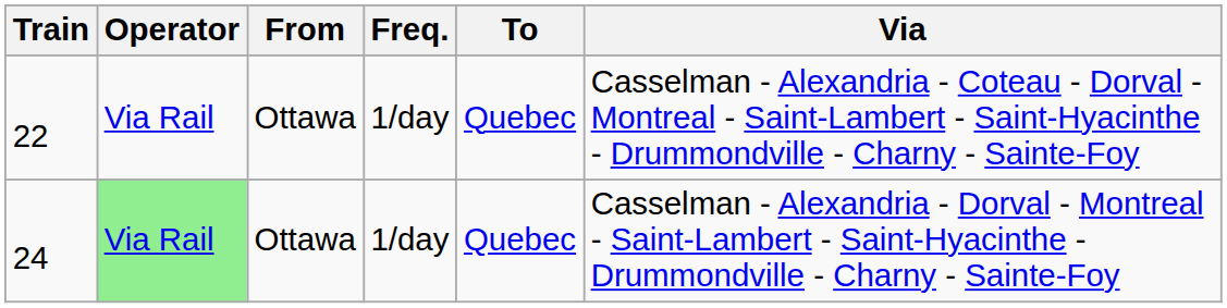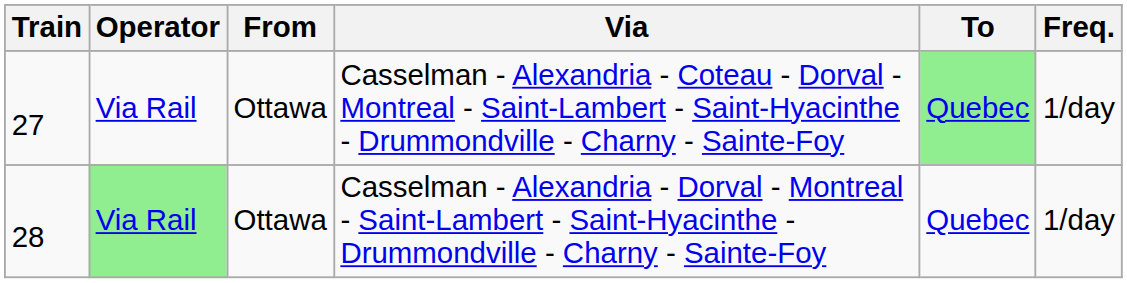columns swapped: Via <-> Freq.
row 2 | Train: 22 -> 27
row 2 | To: no background -> lightgreen background
row 3 | Train: 24 -> 28
